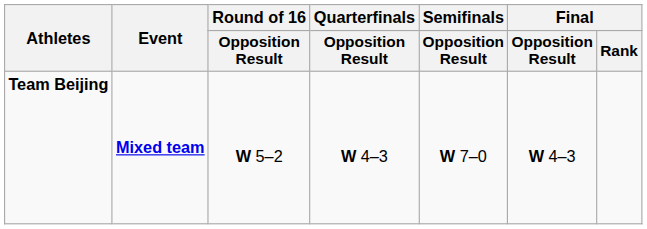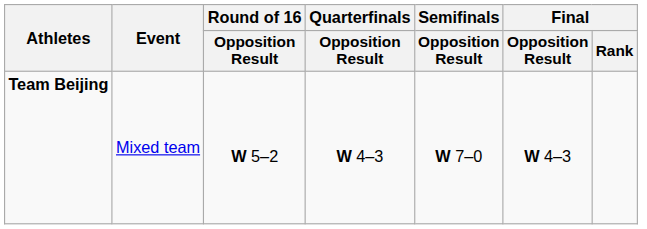Team Beijing | Event: bold -> normal
